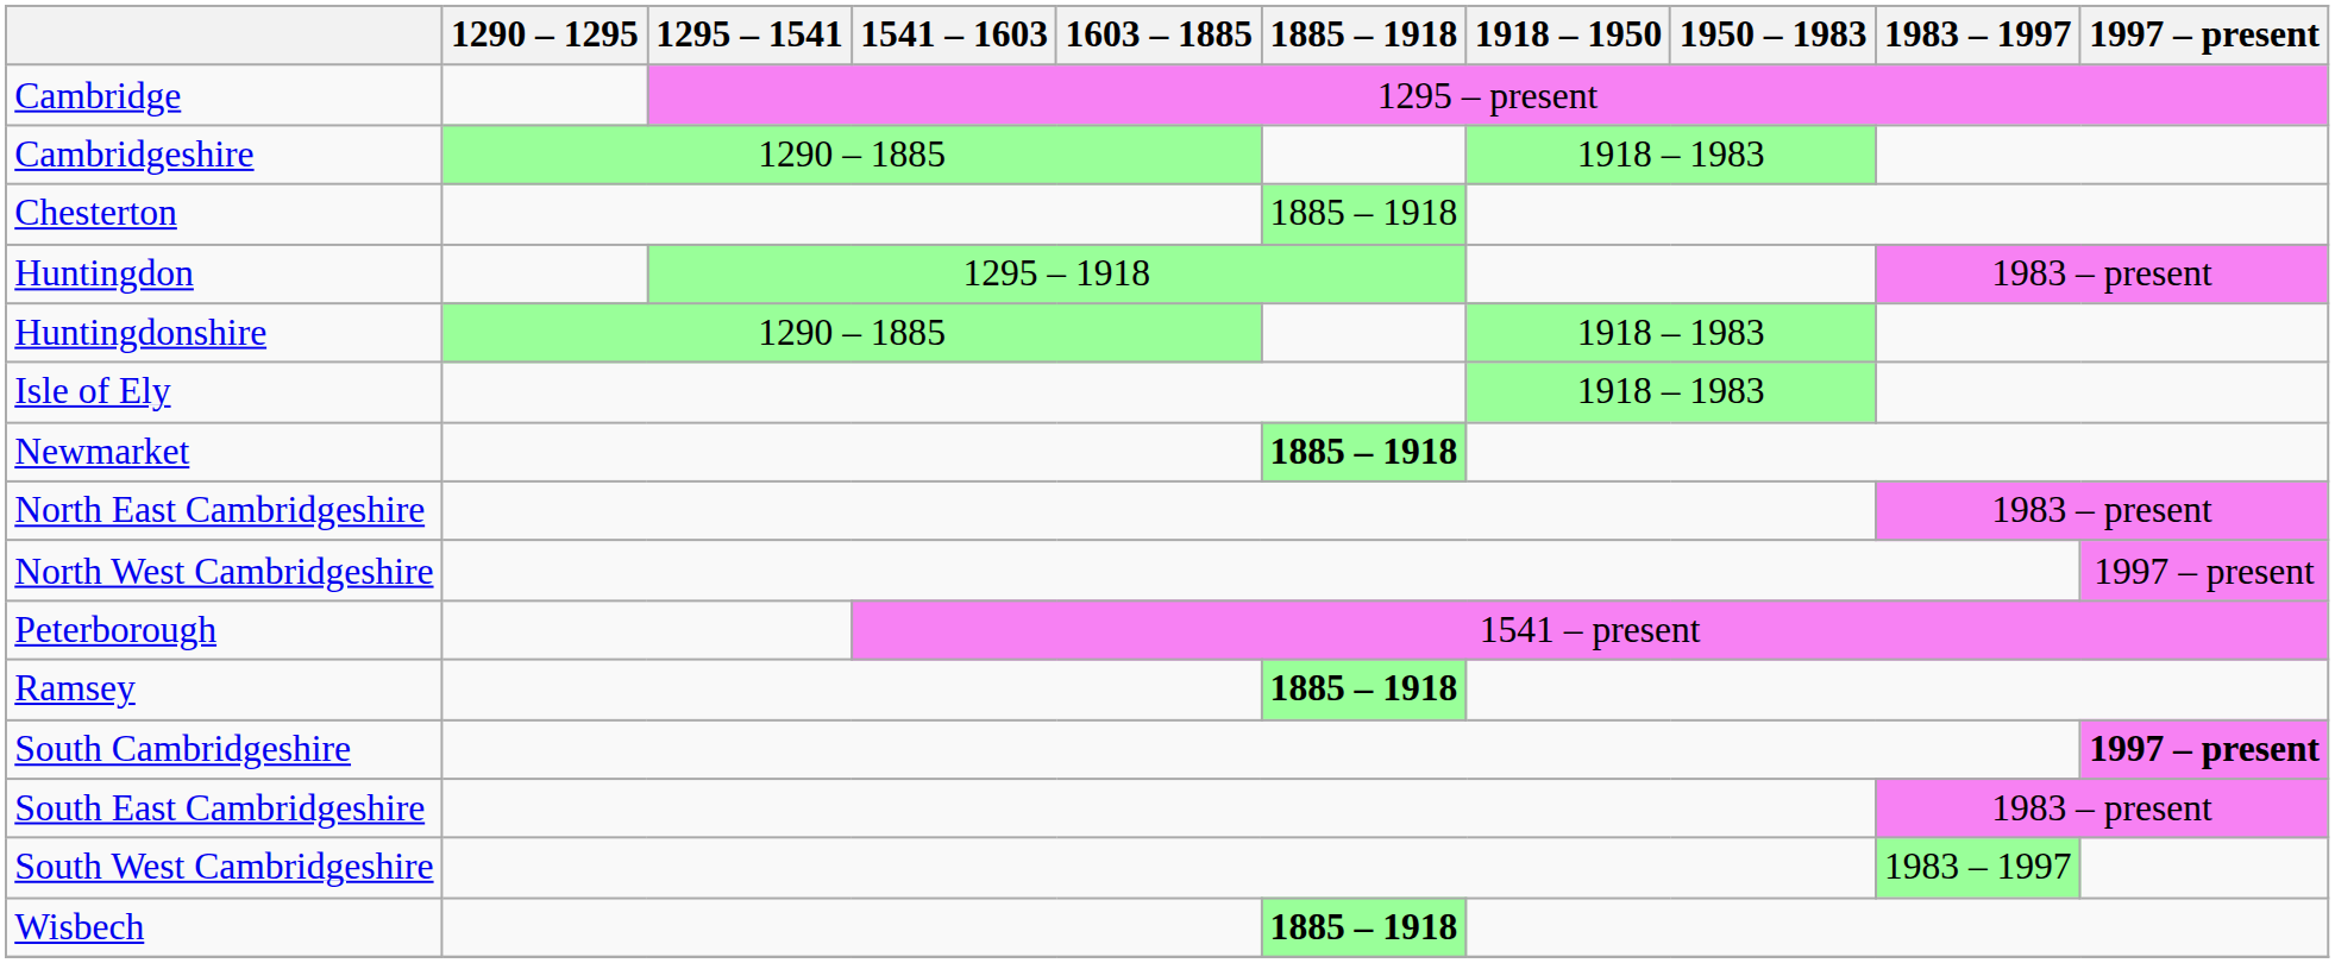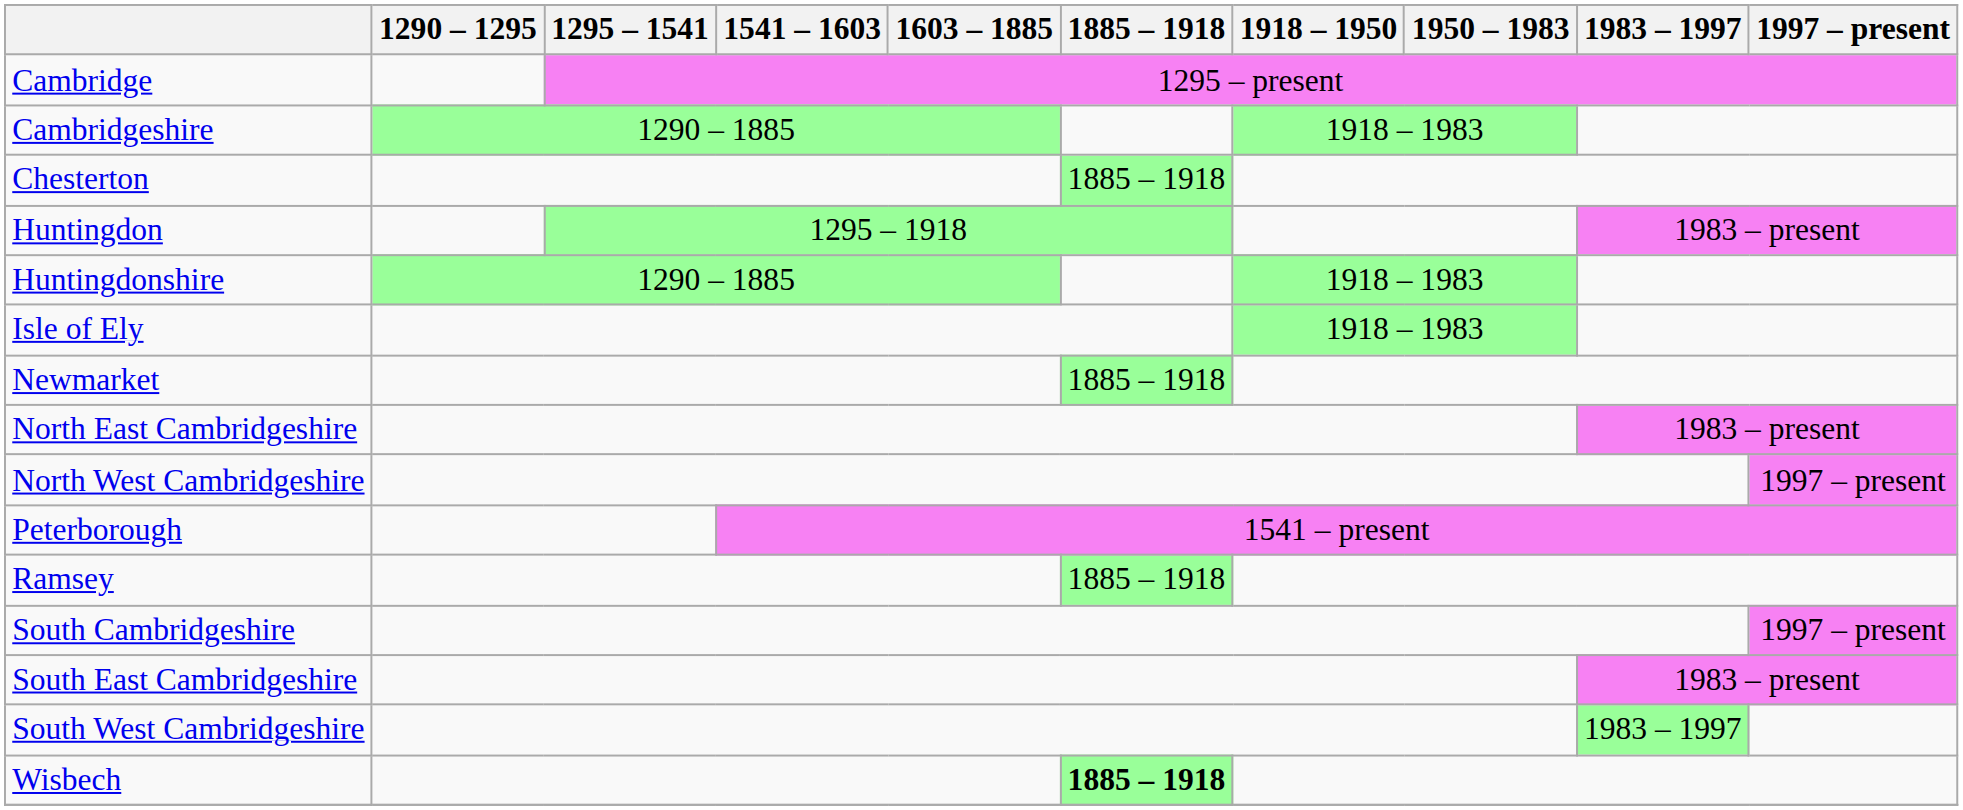Newmarket | 1885 – 1918: bold -> normal
Ramsey | 1885 – 1918: bold -> normal
South Cambridgeshire | 1997 – present: bold -> normal
